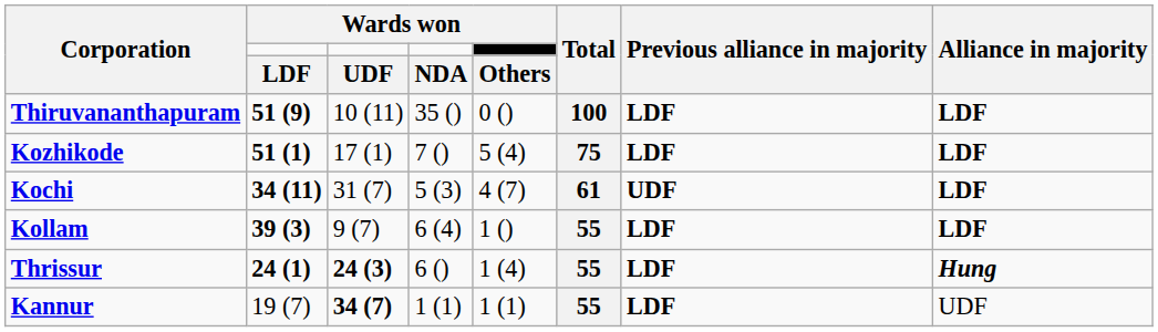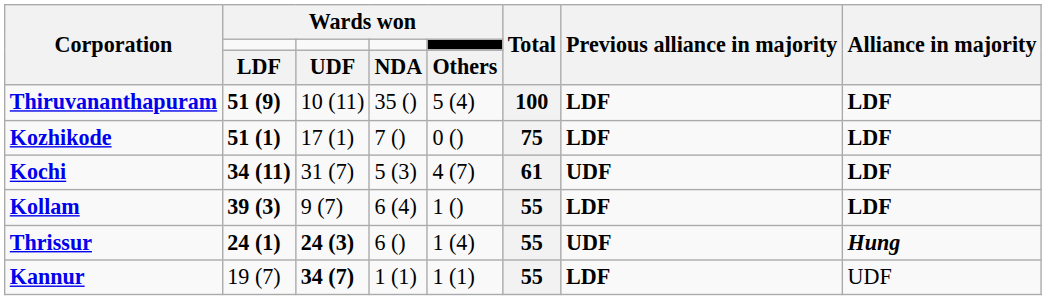Thiruvananthapuram | column 5: 0 () -> 5 (4)
Kozhikode | column 5: 5 (4) -> 0 ()
Thrissur | Previous alliance in majority: LDF -> UDF
